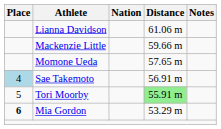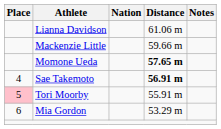Momone Ueda | Distance: normal -> bold
Sae Takemoto | Place: lightblue background -> no background
Sae Takemoto | Distance: normal -> bold
Tori Moorby | Place: no background -> pink background
Tori Moorby | Distance: lightgreen background -> no background
Mia Gordon | Place: bold -> normal
